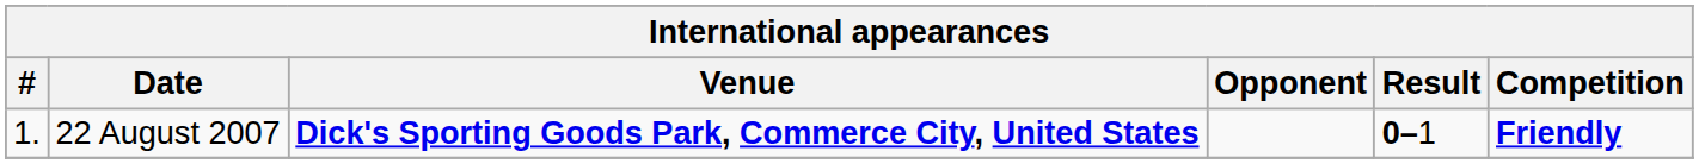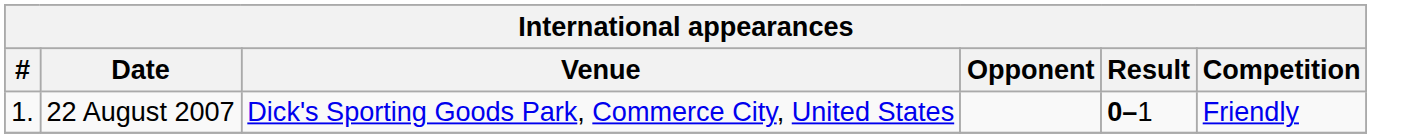22 August 2007 | Venue: bold -> normal
22 August 2007 | Competition: bold -> normal
